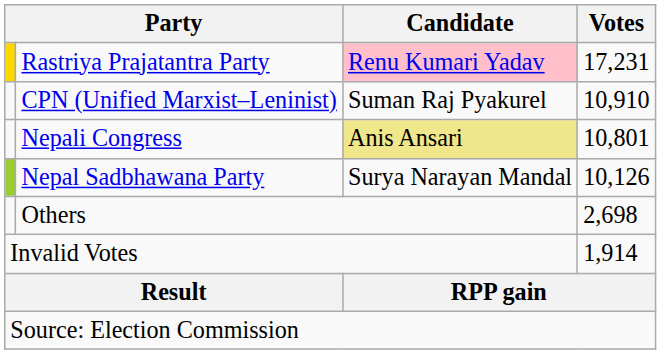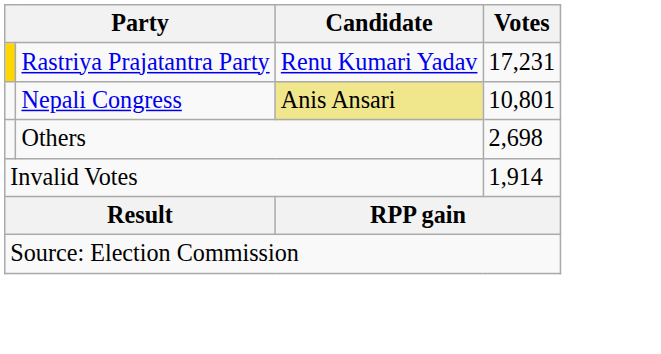Rastriya Prajatantra Party | Candidate: pink background -> no background
- row: CPN (Unified Marxist–Leninist) | Suman Raj Pyakurel | 10,910
- row: Nepal Sadbhawana Party | Surya Narayan Mandal | 10,126
